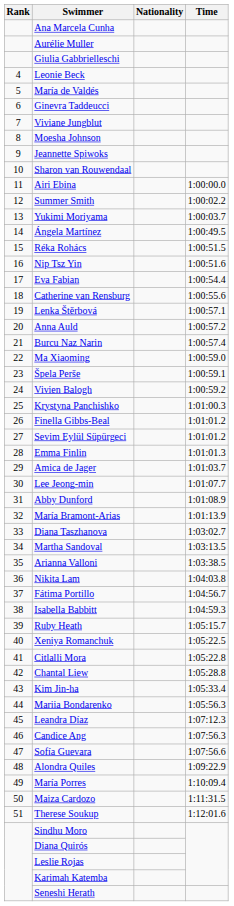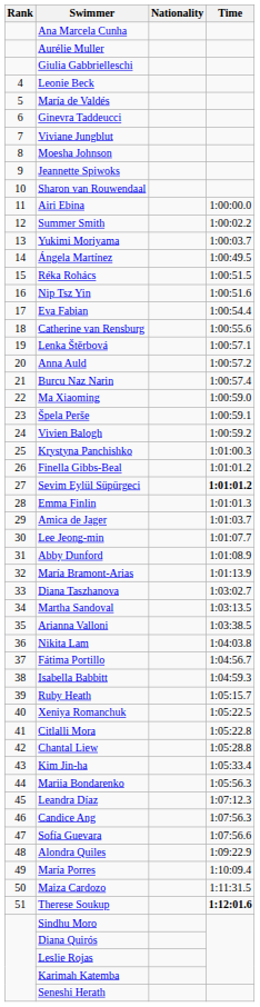Sevim Eylül Süpürgeci | Time: normal -> bold
Therese Soukup | Time: normal -> bold
